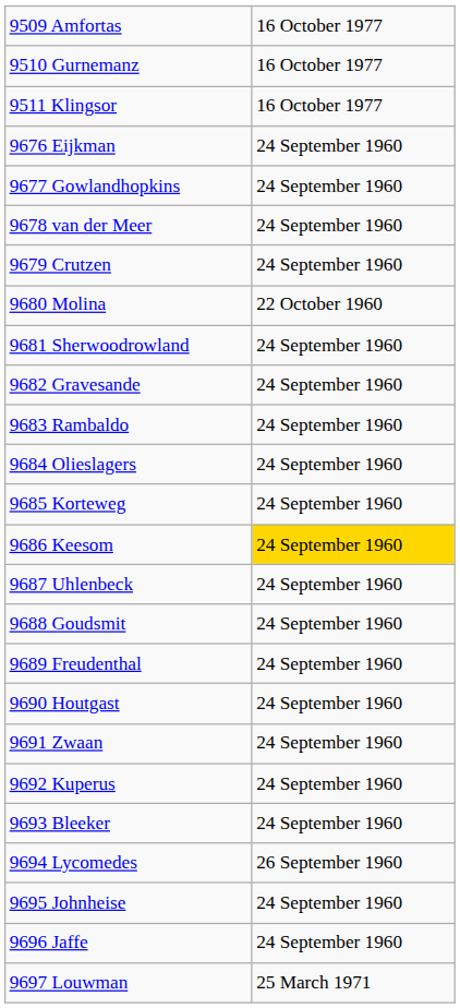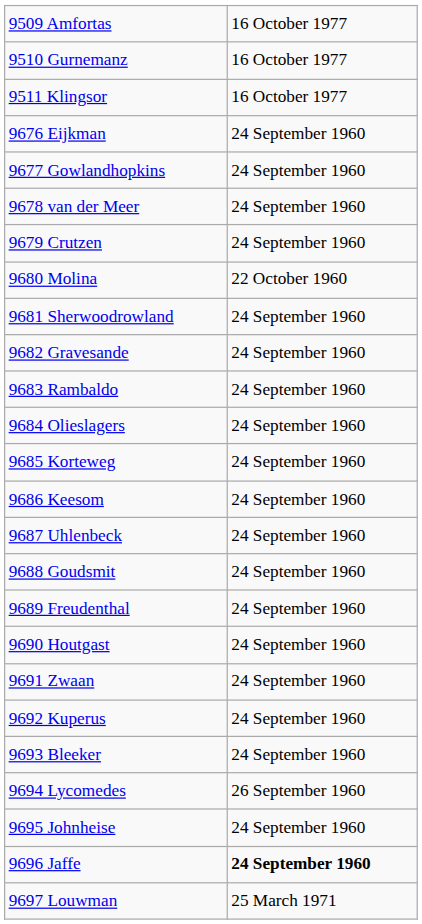9686 Keesom | column 2: gold background -> no background
9696 Jaffe | column 2: normal -> bold
